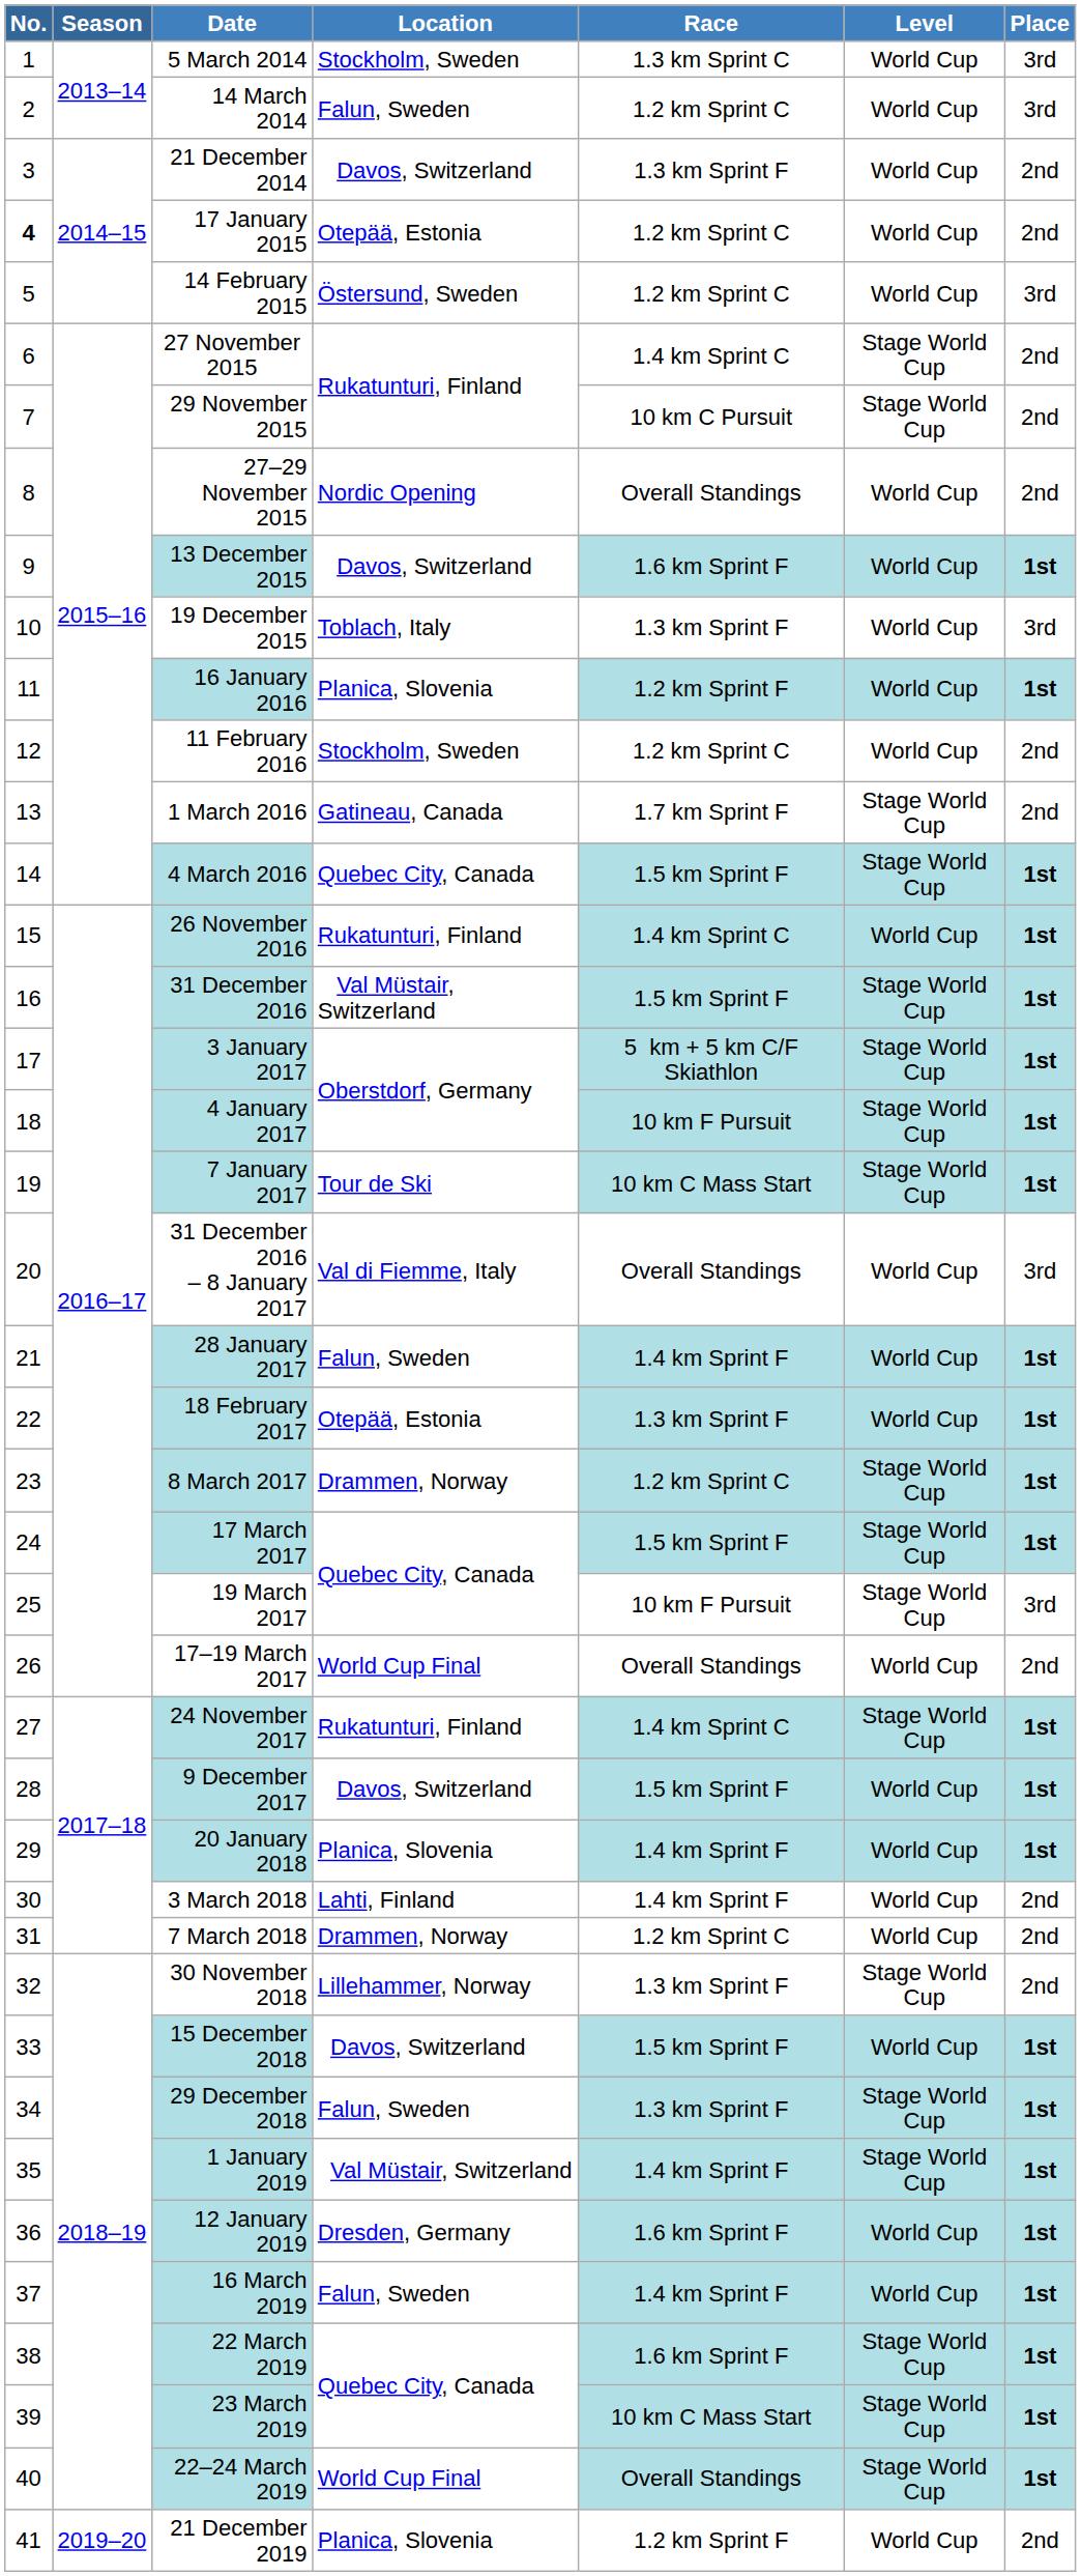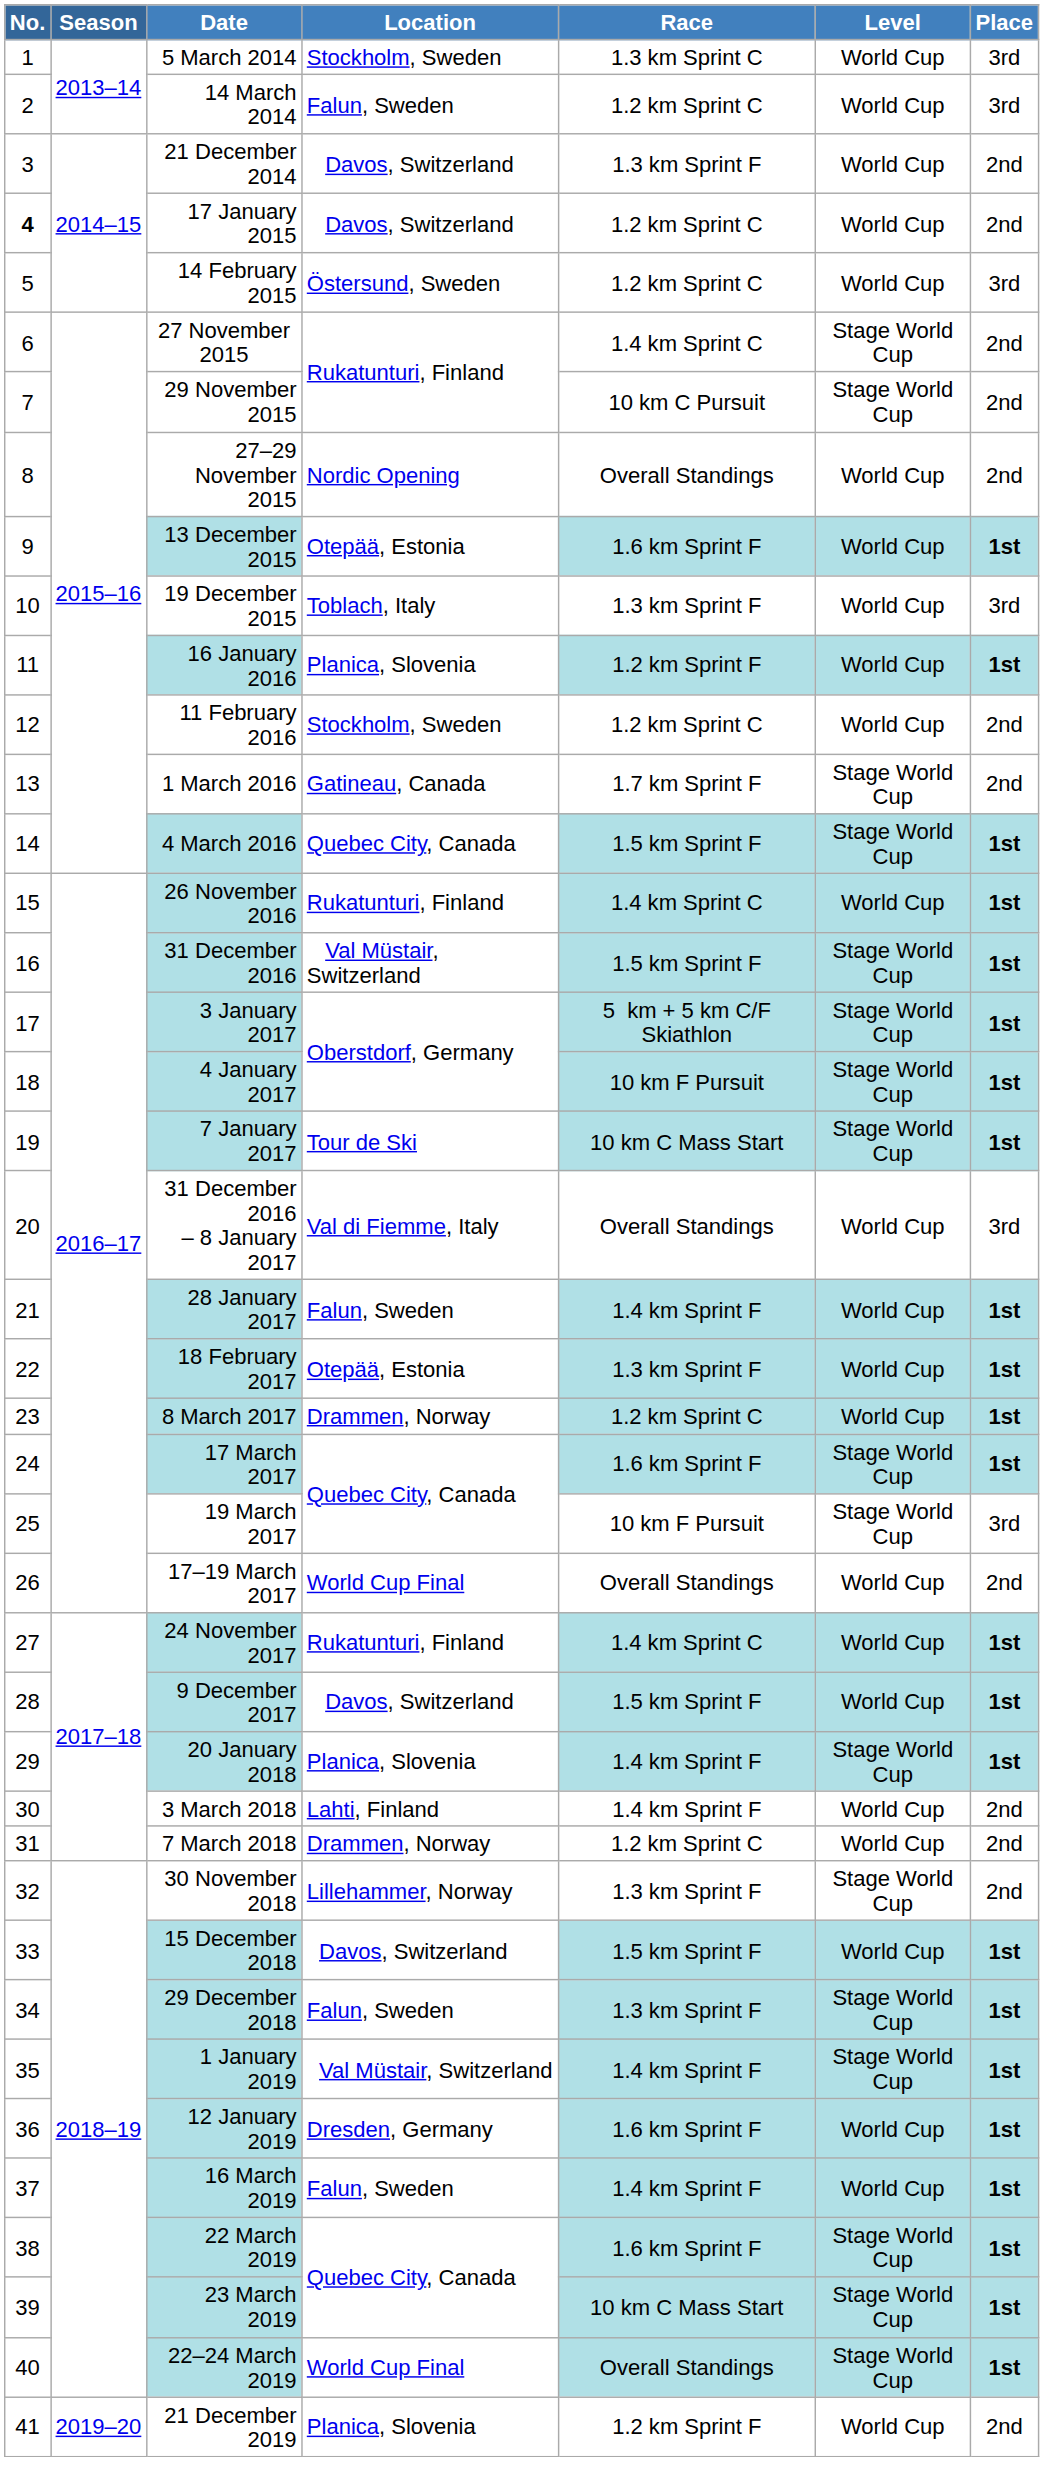17 January 2015 | Location: Otepää, Estonia -> Davos, Switzerland
13 December 2015 | Location: Davos, Switzerland -> Otepää, Estonia
8 March 2017 | Level: Stage World Cup -> World Cup
17 March 2017 | Race: 1.5 km Sprint F -> 1.6 km Sprint F
24 November 2017 | Level: Stage World Cup -> World Cup
20 January 2018 | Level: World Cup -> Stage World Cup
